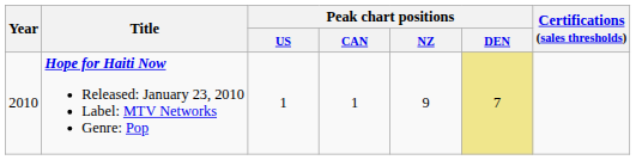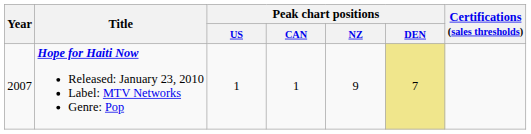row 3 | Year: 2010 -> 2007
